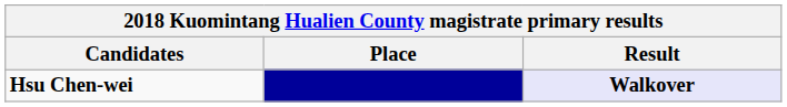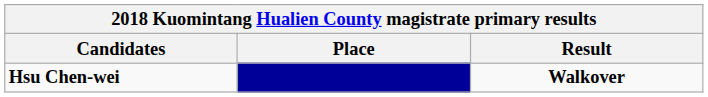Hsu Chen-wei | Result: lavender background -> no background
